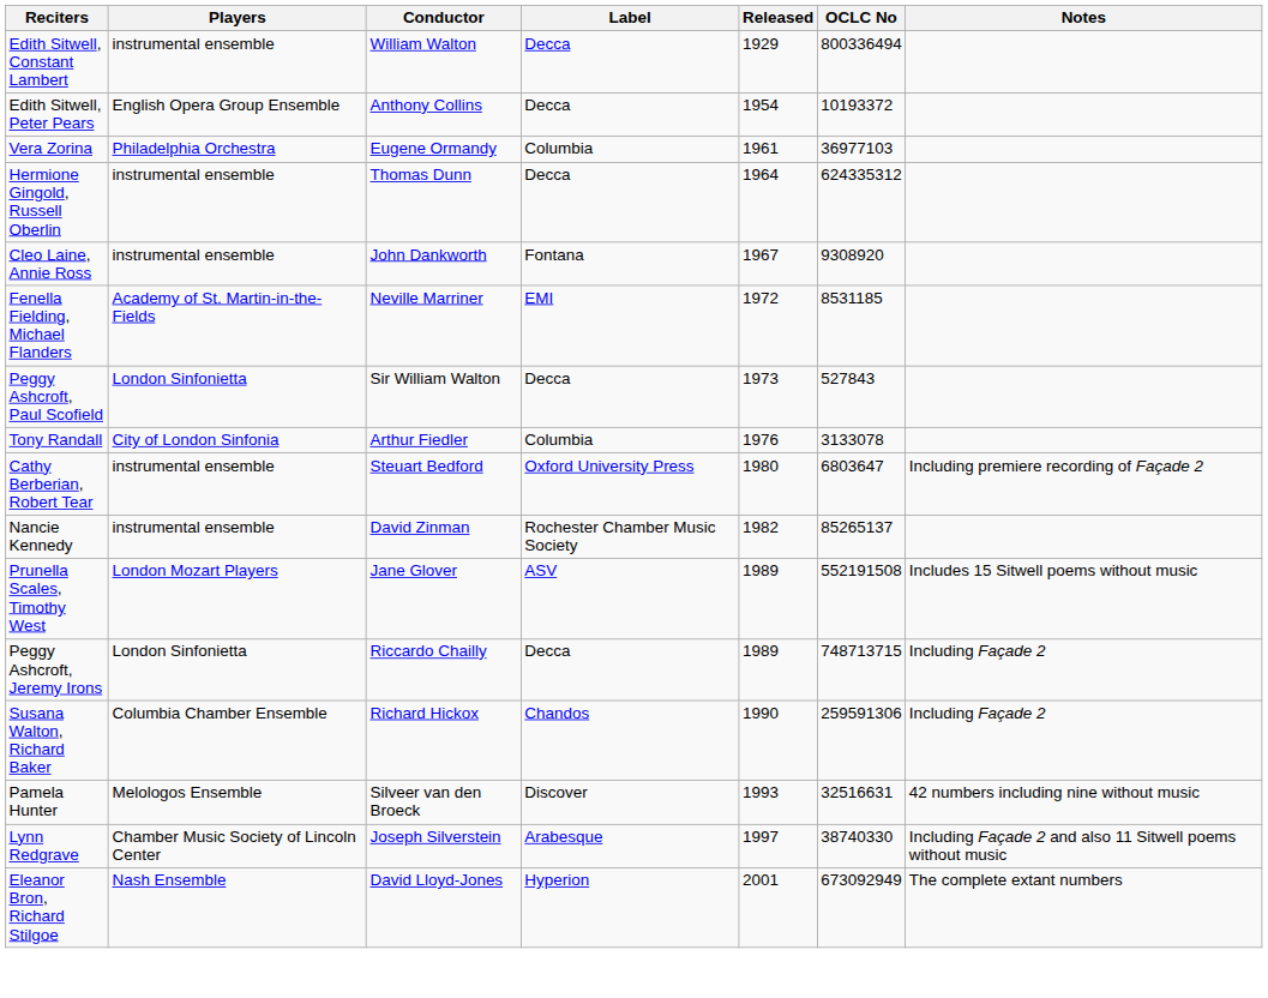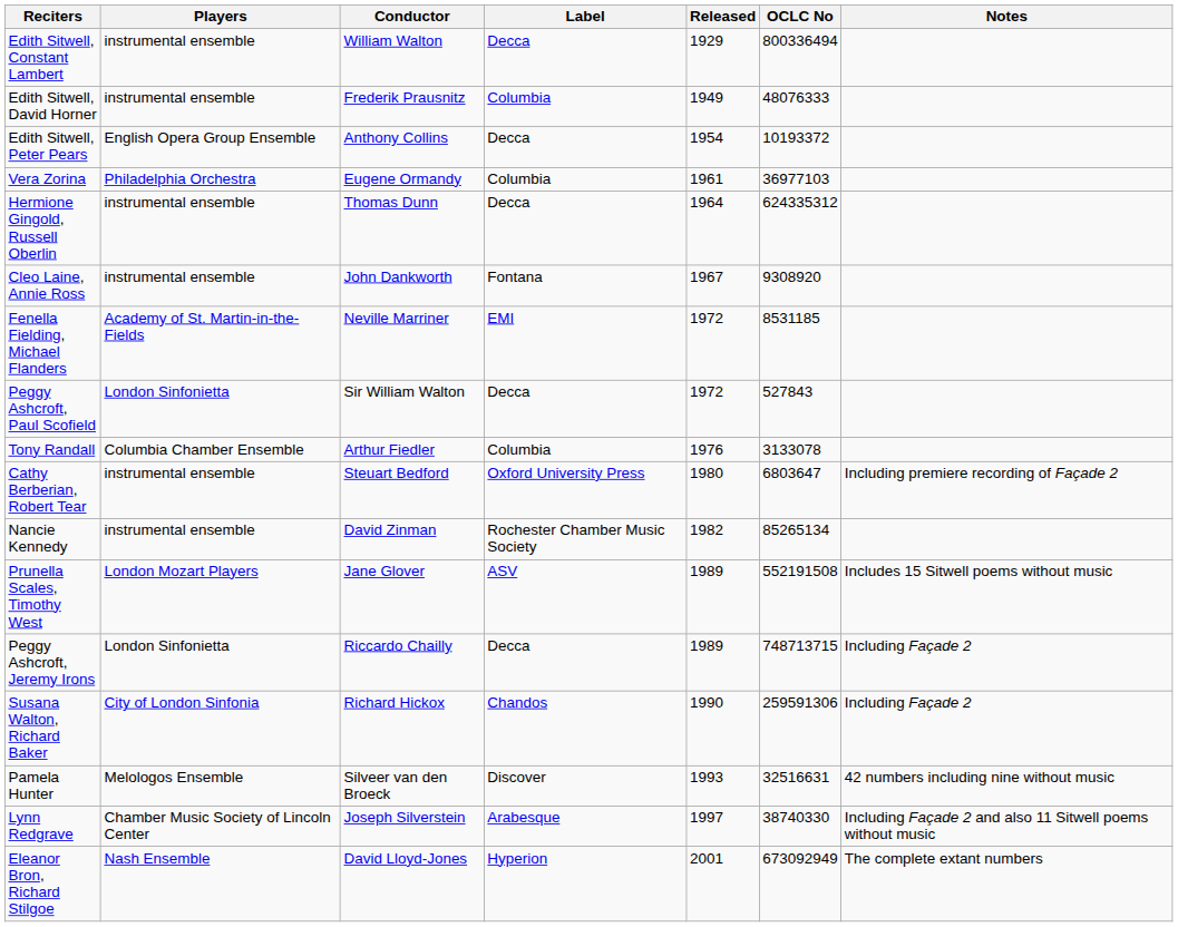+ row: Edith Sitwell, David Horner | instrumental ensemble | Frederik Prausnitz | Columbia | 1949 | 48076333
Peggy Ashcroft, Paul Scofield | Released: 1973 -> 1972
Tony Randall | Players: City of London Sinfonia -> Columbia Chamber Ensemble
Nancie Kennedy | OCLC No: 85265137 -> 85265134
Susana Walton, Richard Baker | Players: Columbia Chamber Ensemble -> City of London Sinfonia
